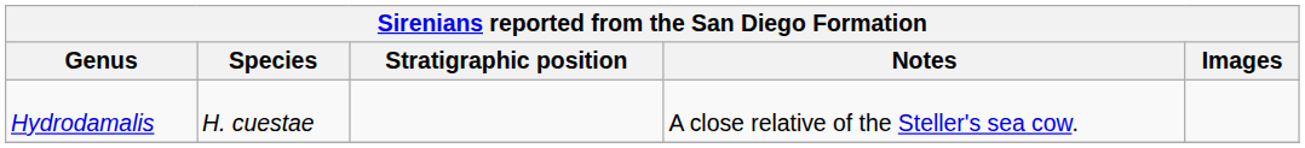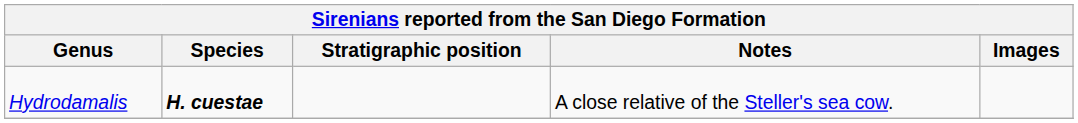Hydrodamalis | Species: normal -> bold
